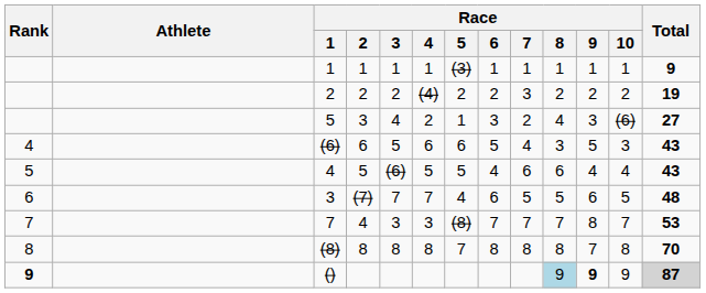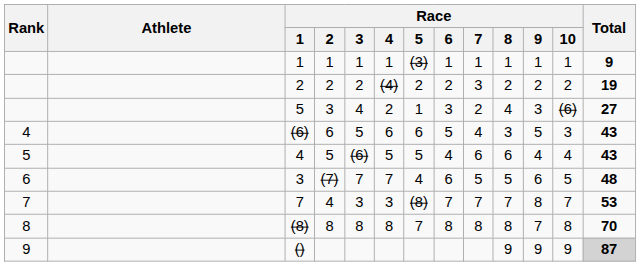() | Rank: bold -> normal
() | Race / 8: lightblue background -> no background
() | Race / 9: bold -> normal
